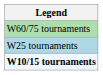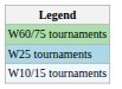row 4 | column 1: bold -> normal
